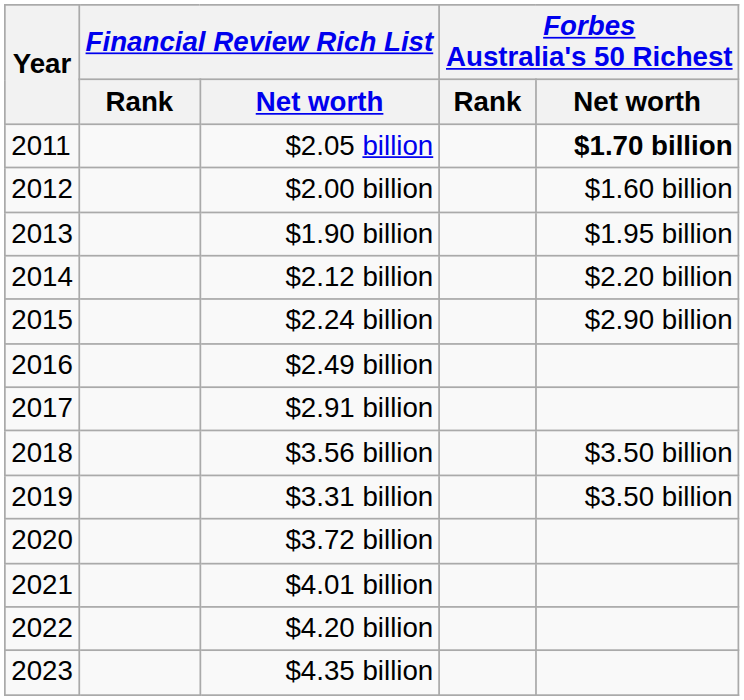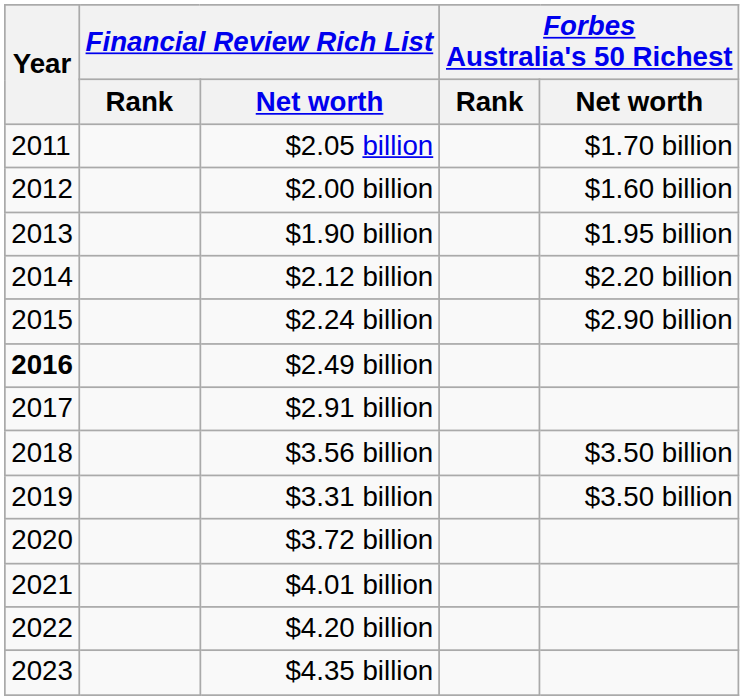$2.05 billion | Forbes Australia's 50 Richest / Net worth: bold -> normal
$2.49 billion | Year: normal -> bold
